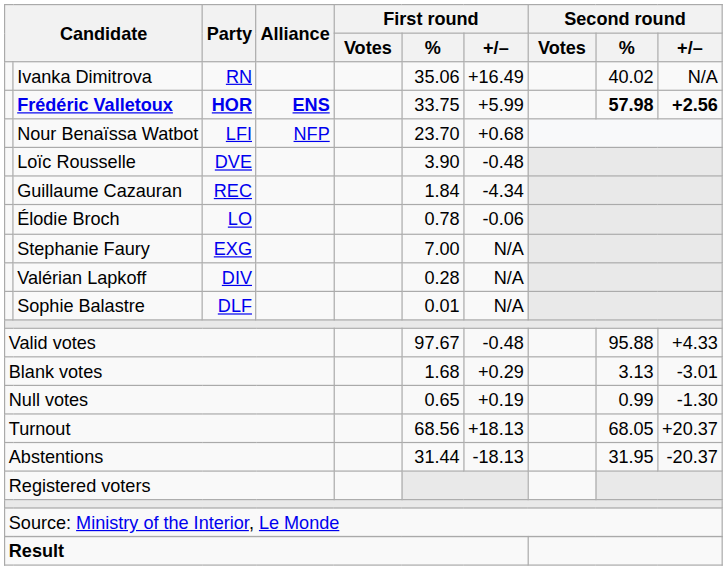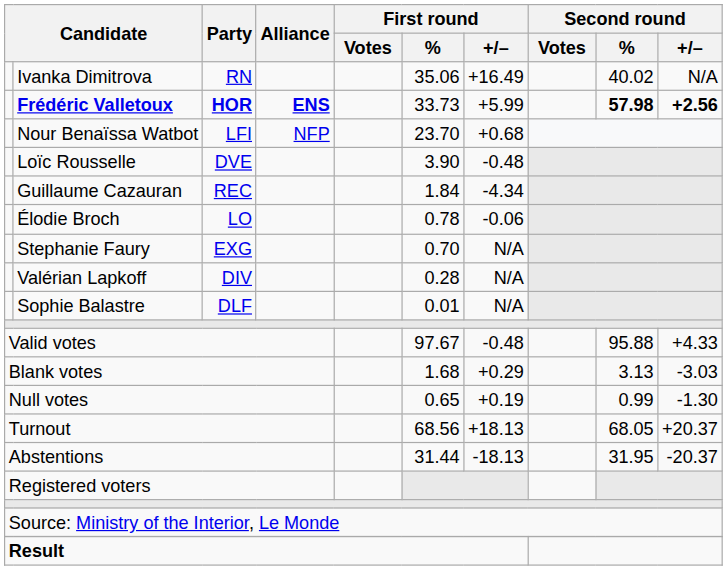Frédéric Valletoux | First round / %: 33.75 -> 33.73
Stephanie Faury | First round / %: 7.00 -> 0.70
Blank votes | Second round / +/–: -3.01 -> -3.03
